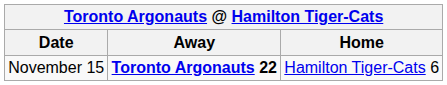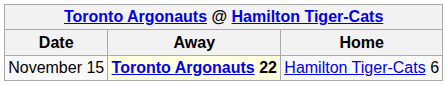November 15 | Away: no background -> lightyellow background
